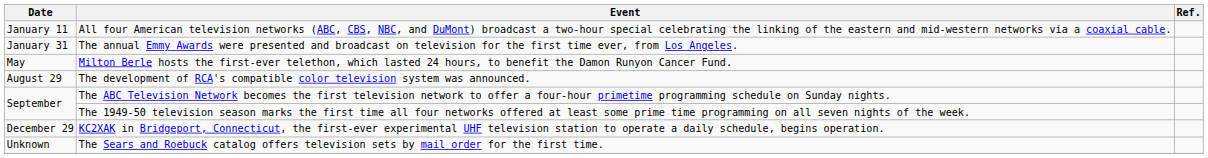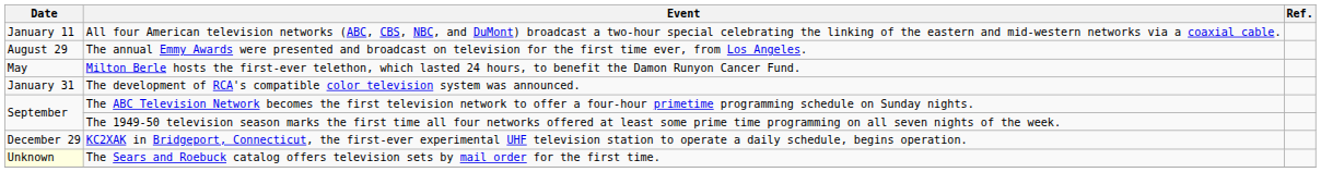row 3 | Date: January 31 -> August 29
row 5 | Date: August 29 -> January 31
row 9 | Date: no background -> lightyellow background
